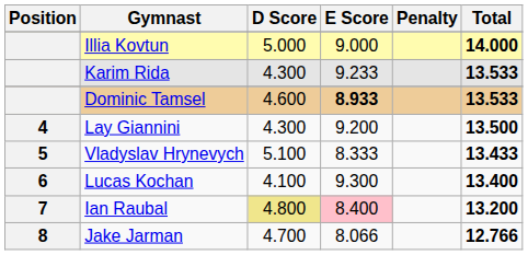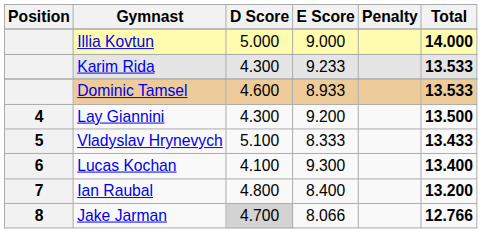Dominic Tamsel | E Score: bold -> normal
Ian Raubal | D Score: khaki background -> no background
Ian Raubal | E Score: pink background -> no background
Jake Jarman | D Score: no background -> lightgrey background
